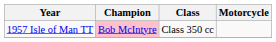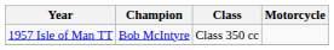1957 Isle of Man TT | Champion: pink background -> no background
